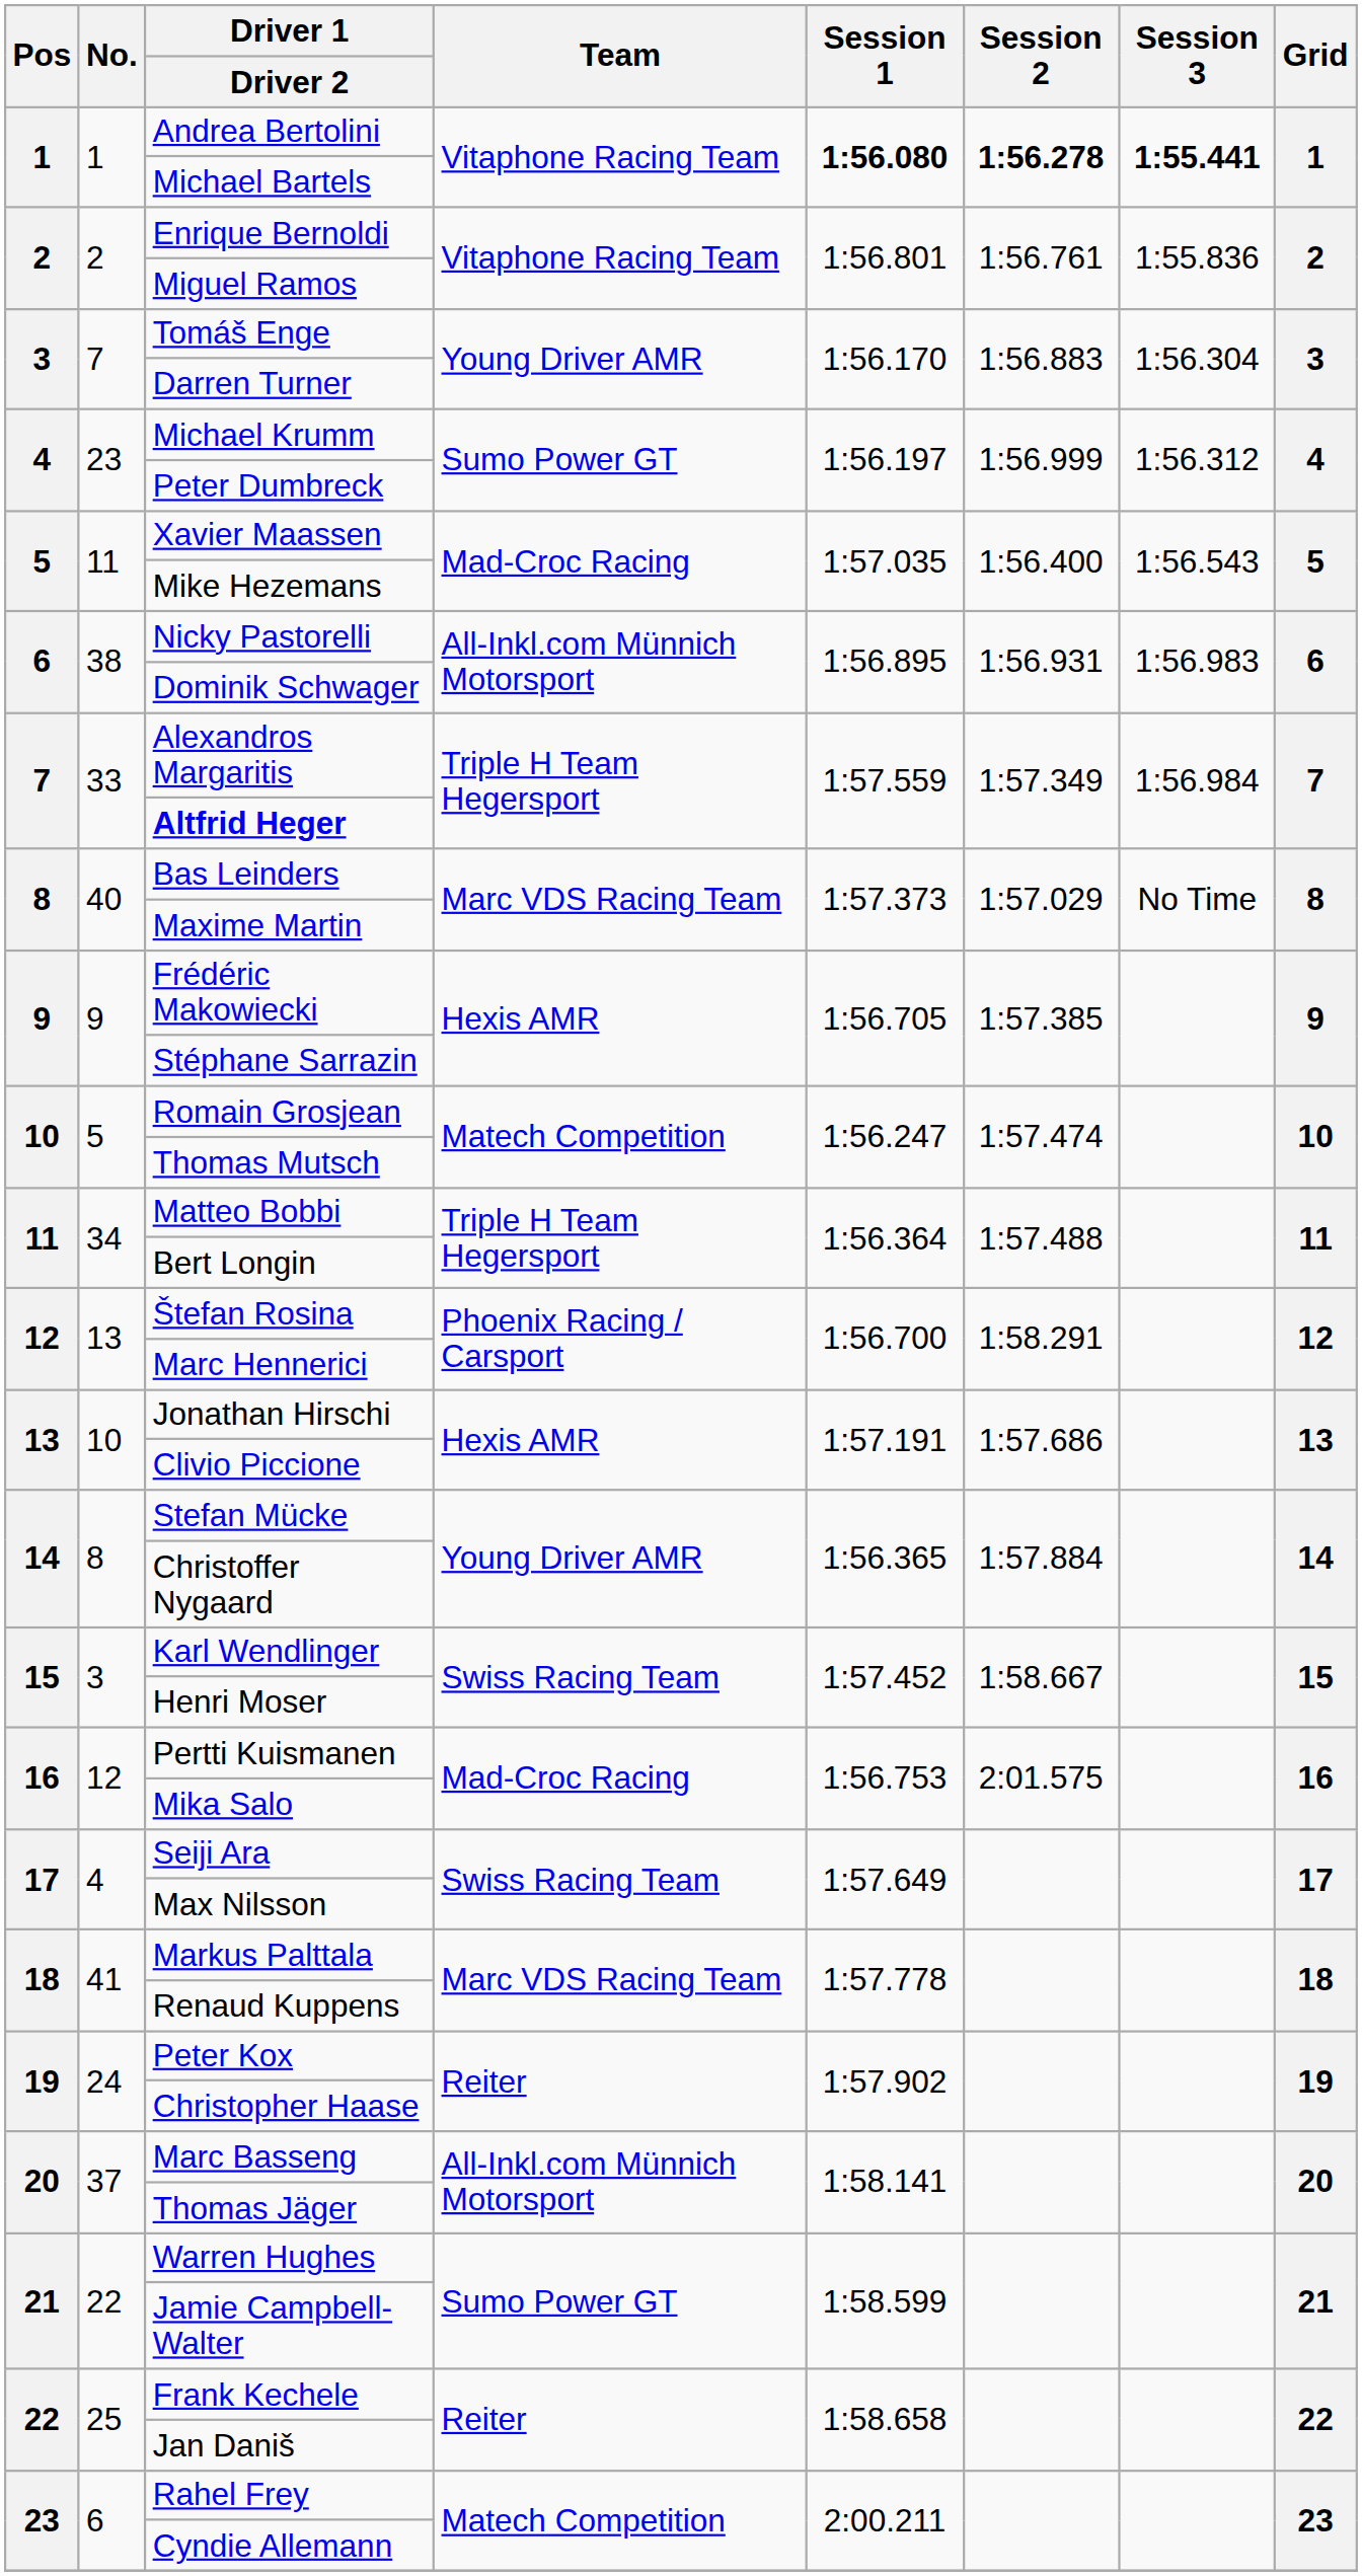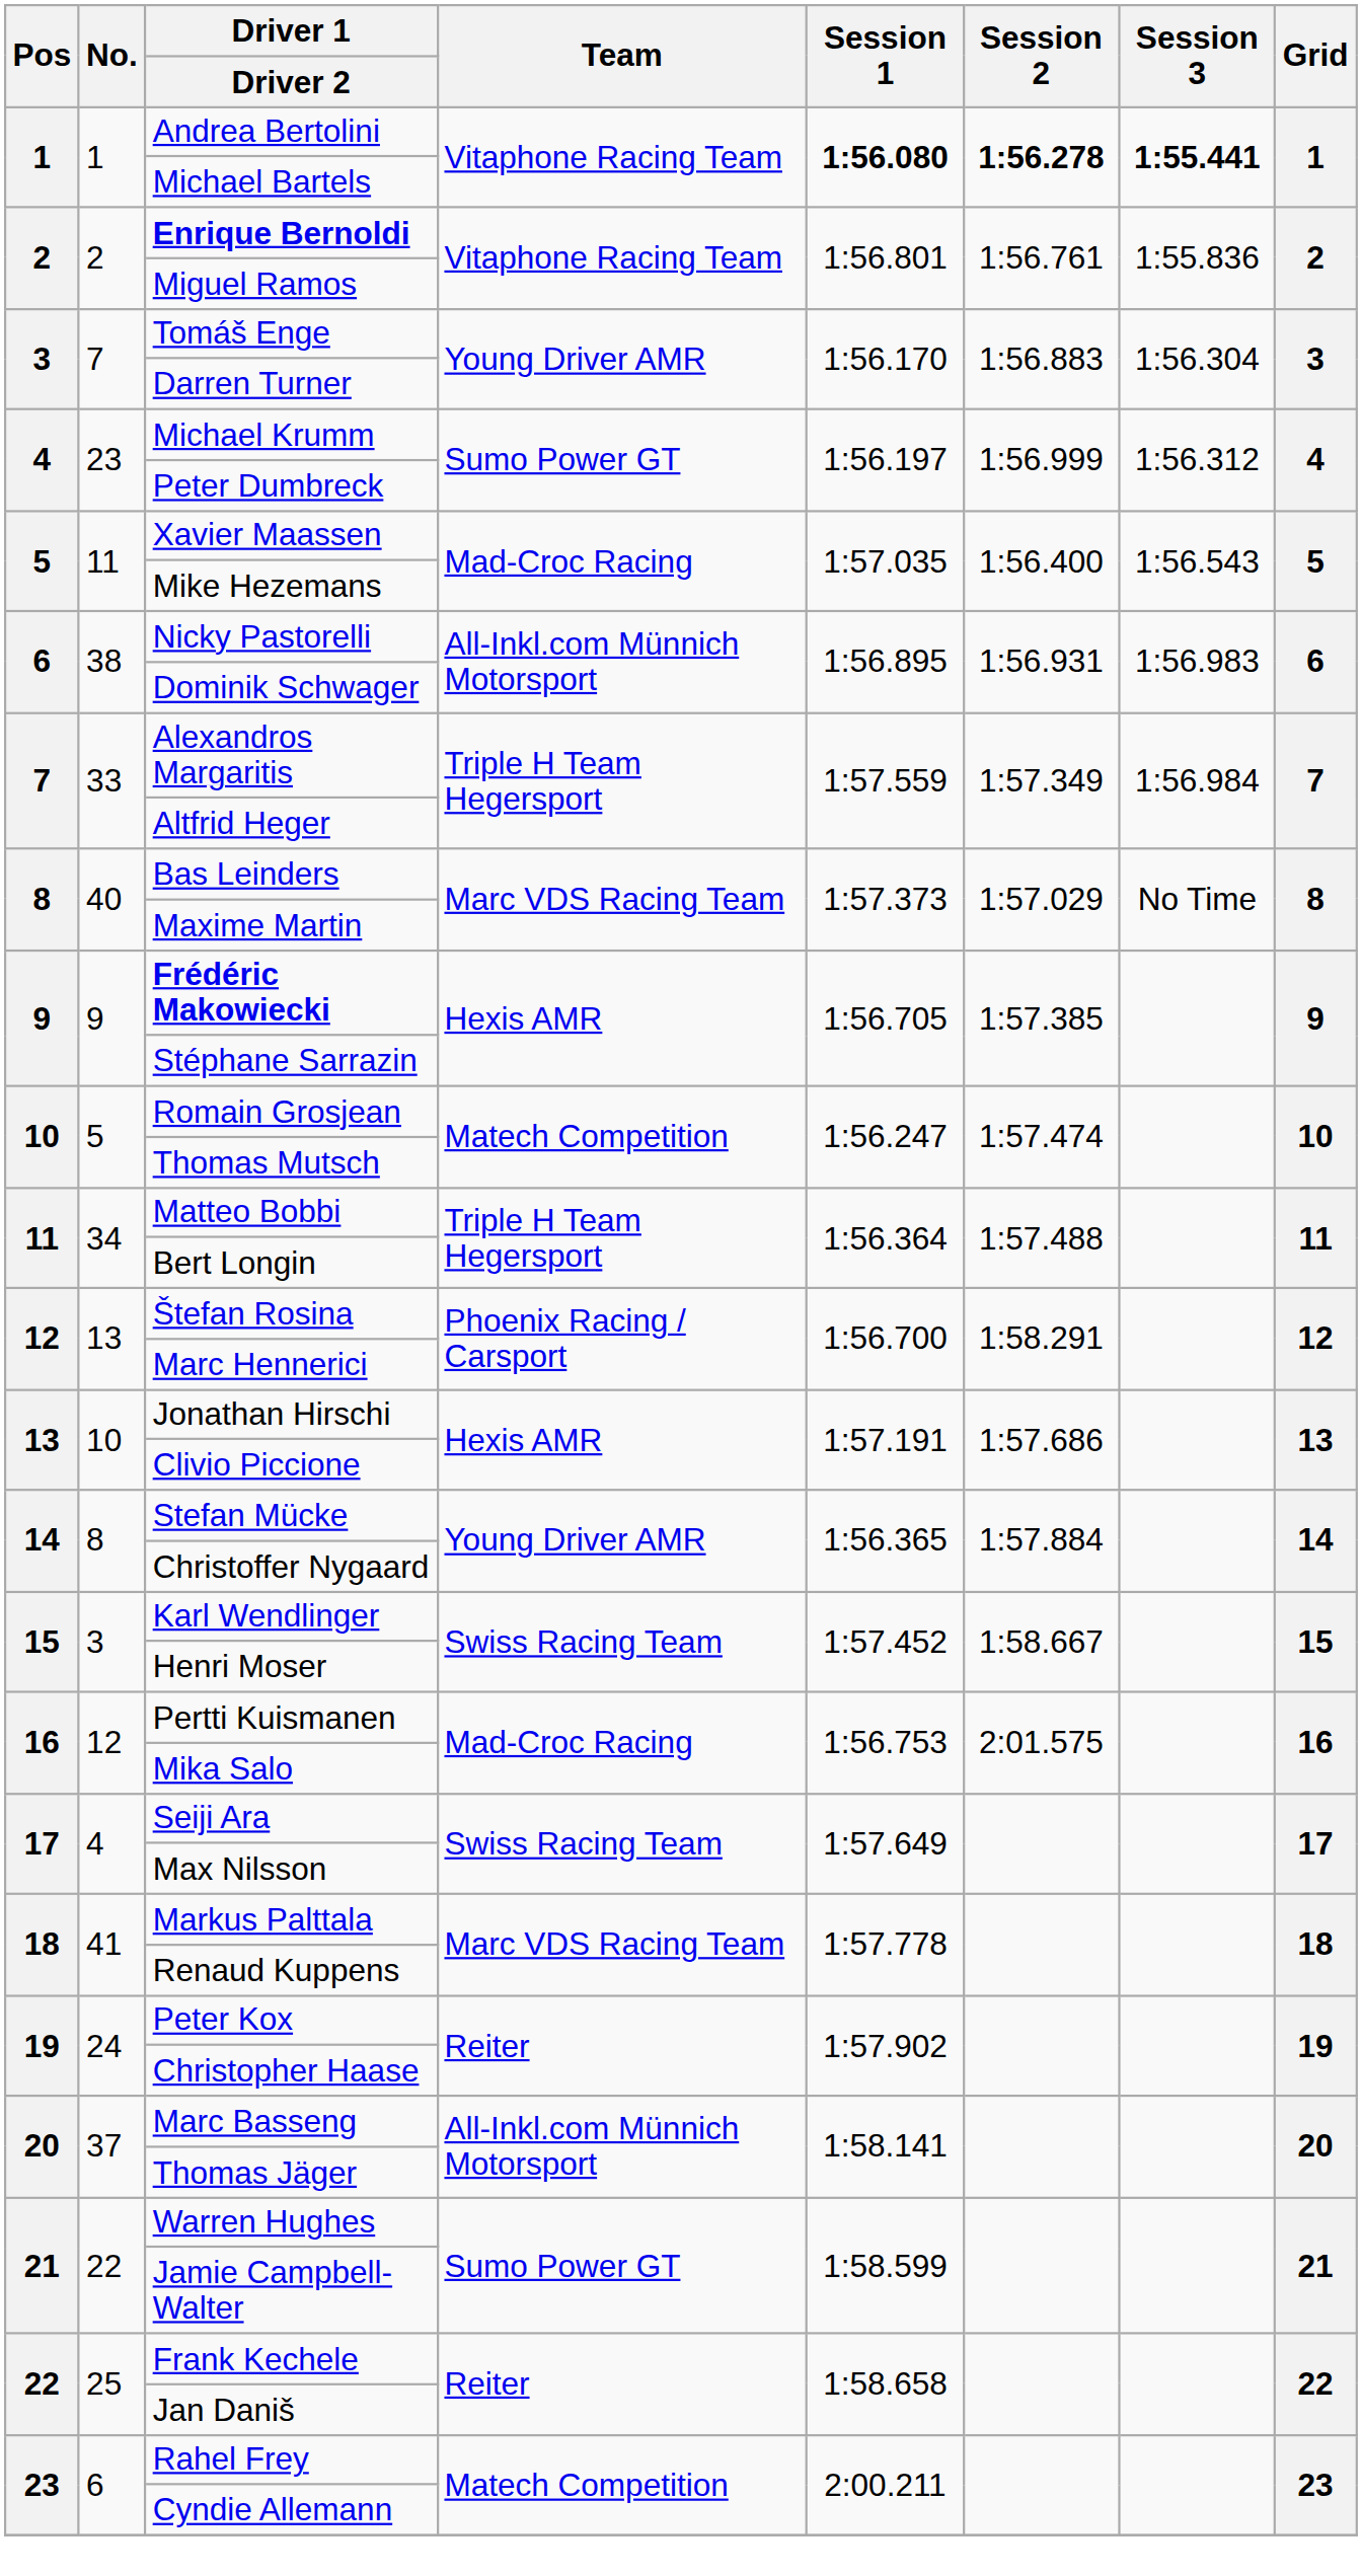Enrique Bernoldi | Driver 1 / Driver 2: normal -> bold
Altfrid Heger | Driver 1 / Driver 2: bold -> normal
Frédéric Makowiecki | Driver 1 / Driver 2: normal -> bold
